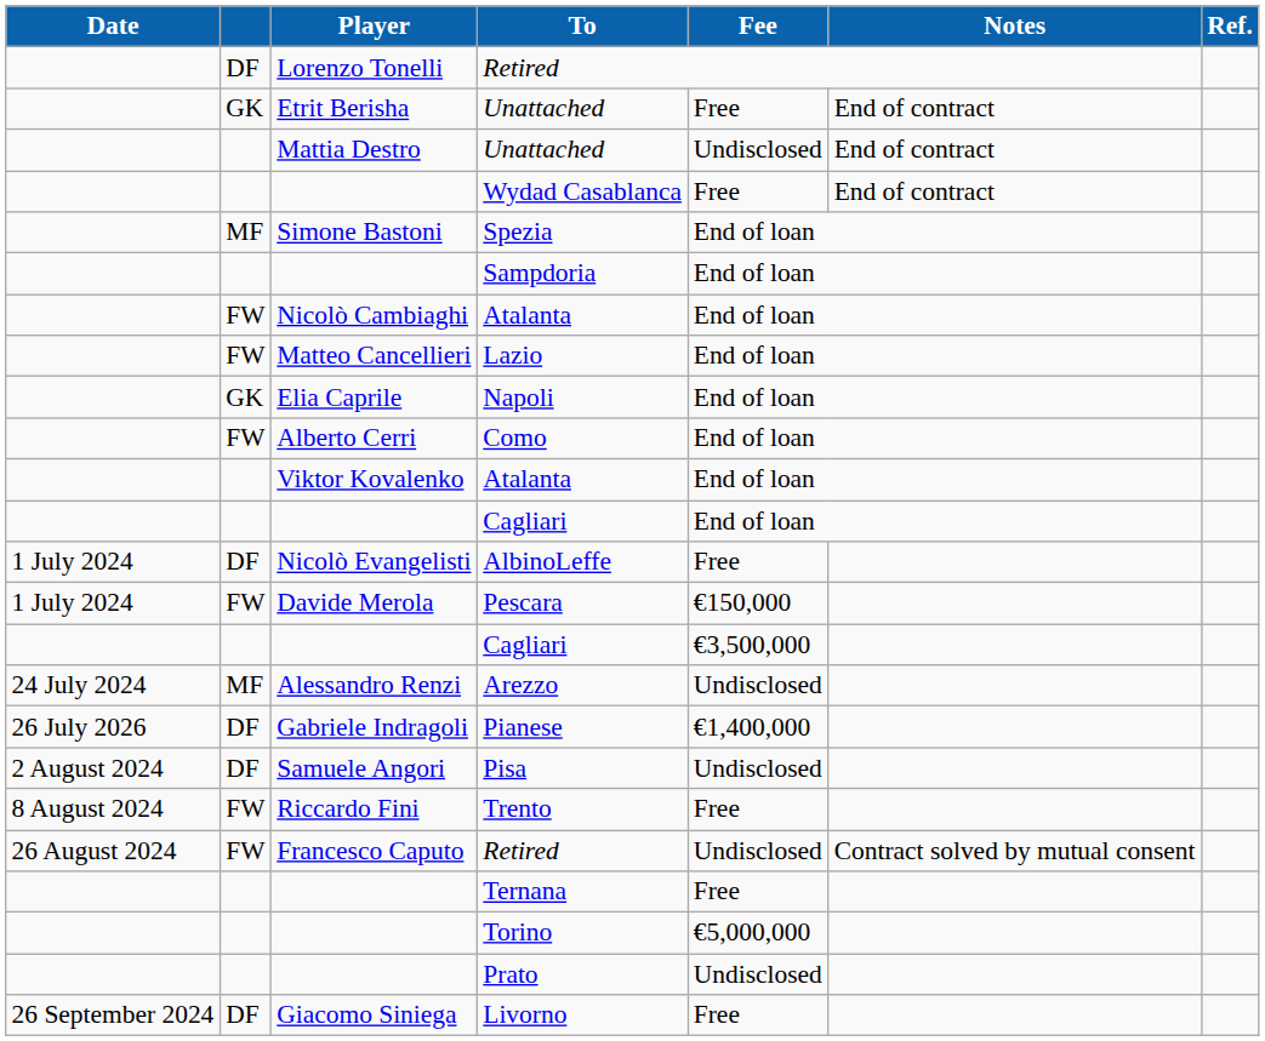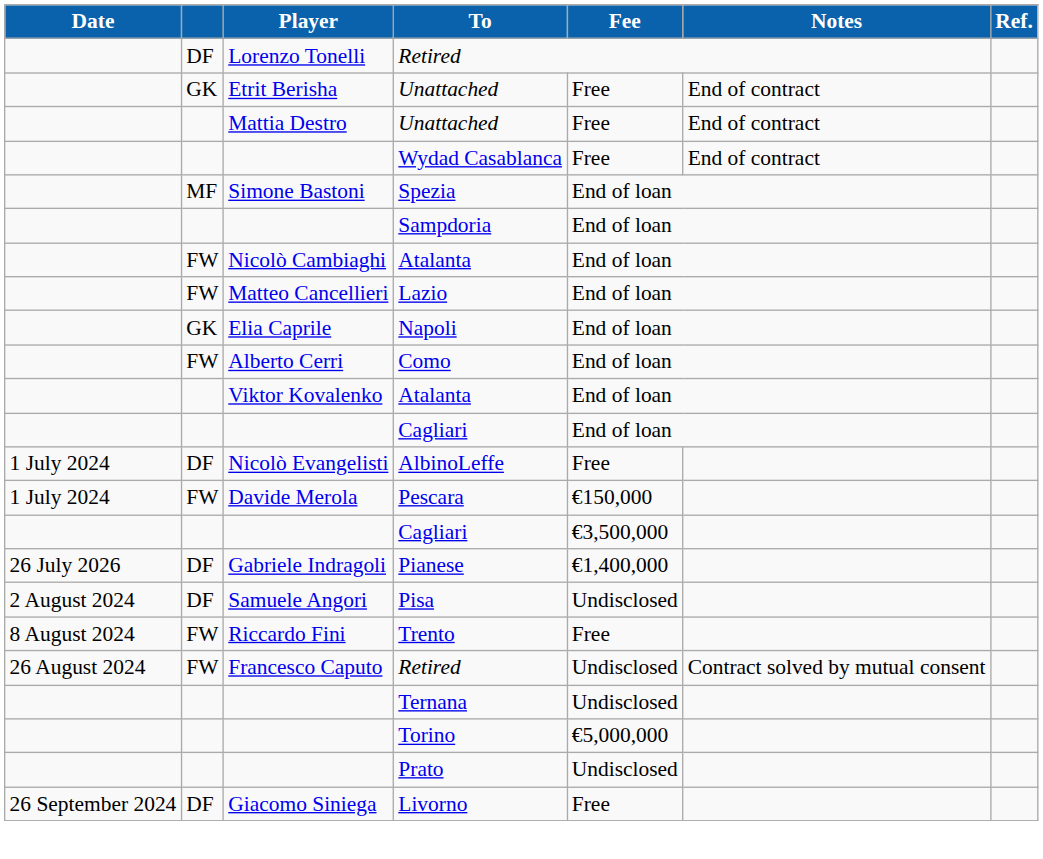Mattia Destro / Unattached | Fee: Undisclosed -> Free
- row: 24 July 2024 | MF | Alessandro Renzi | Arezzo | Undisclosed
Ternana | Fee: Free -> Undisclosed
